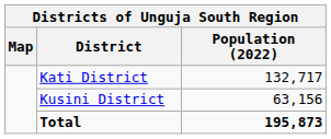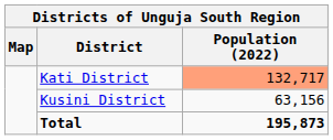Kati District | Population (2022): no background -> lightsalmon background
